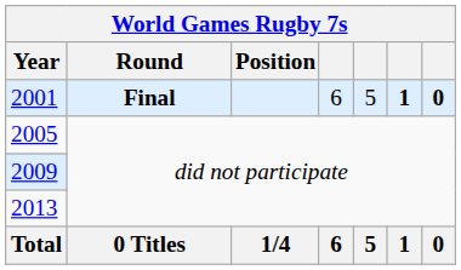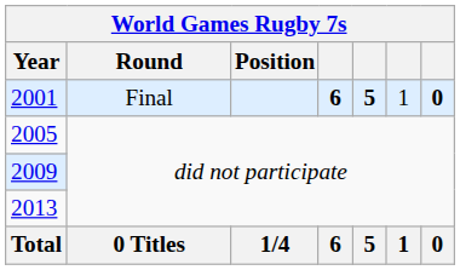2001 | Round: bold -> normal
2001 | column 4: normal -> bold
2001 | column 5: normal -> bold
2001 | column 6: bold -> normal
